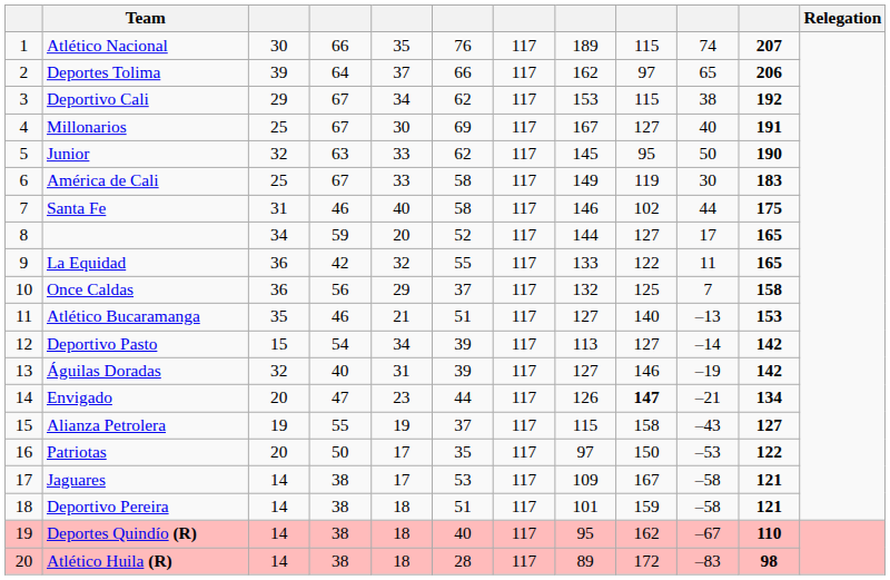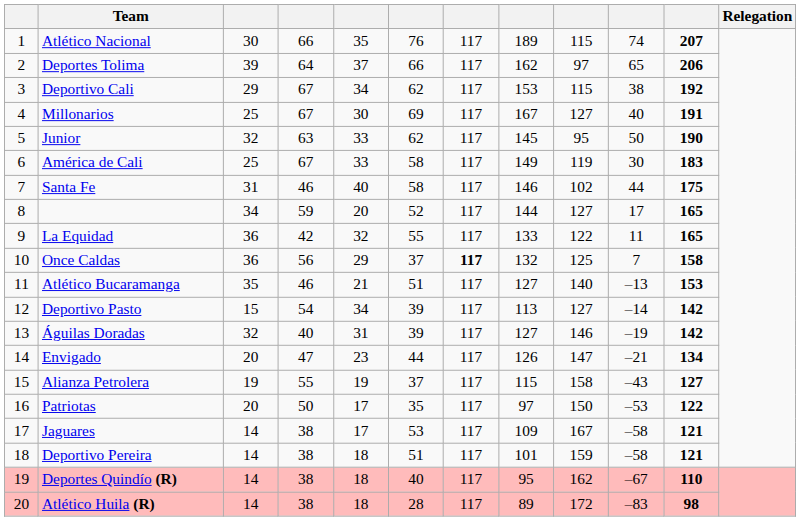Once Caldas | column 7: normal -> bold
Envigado | column 9: bold -> normal
